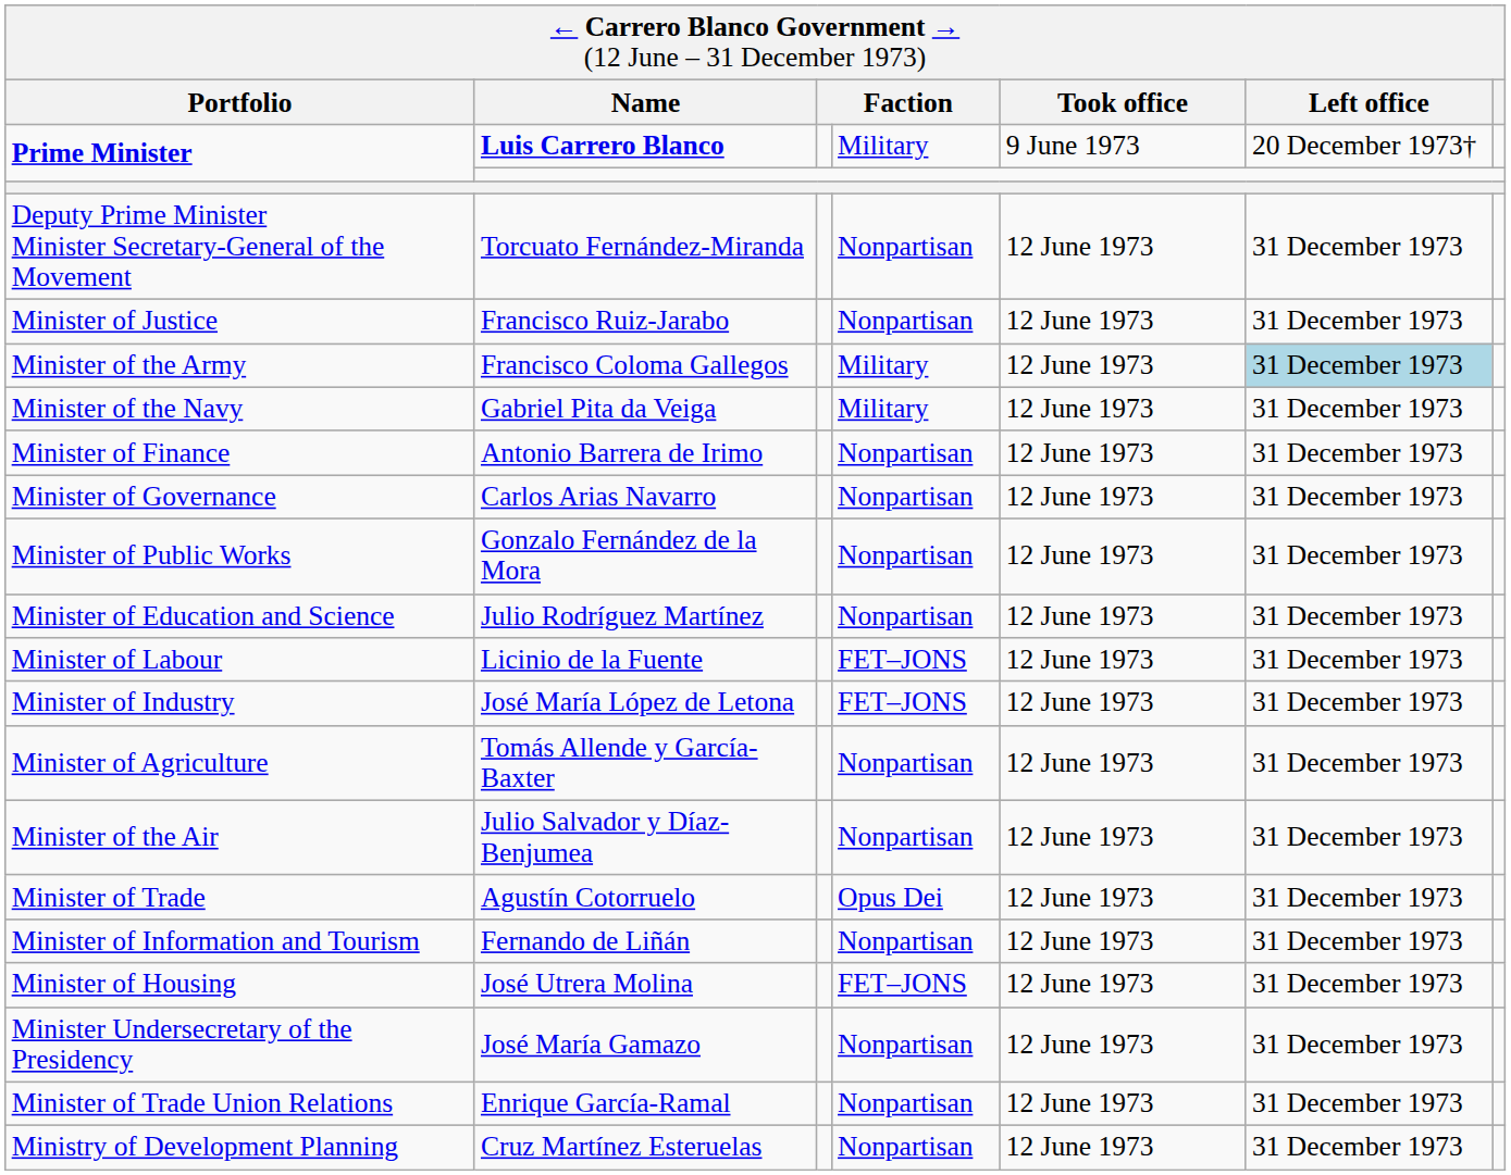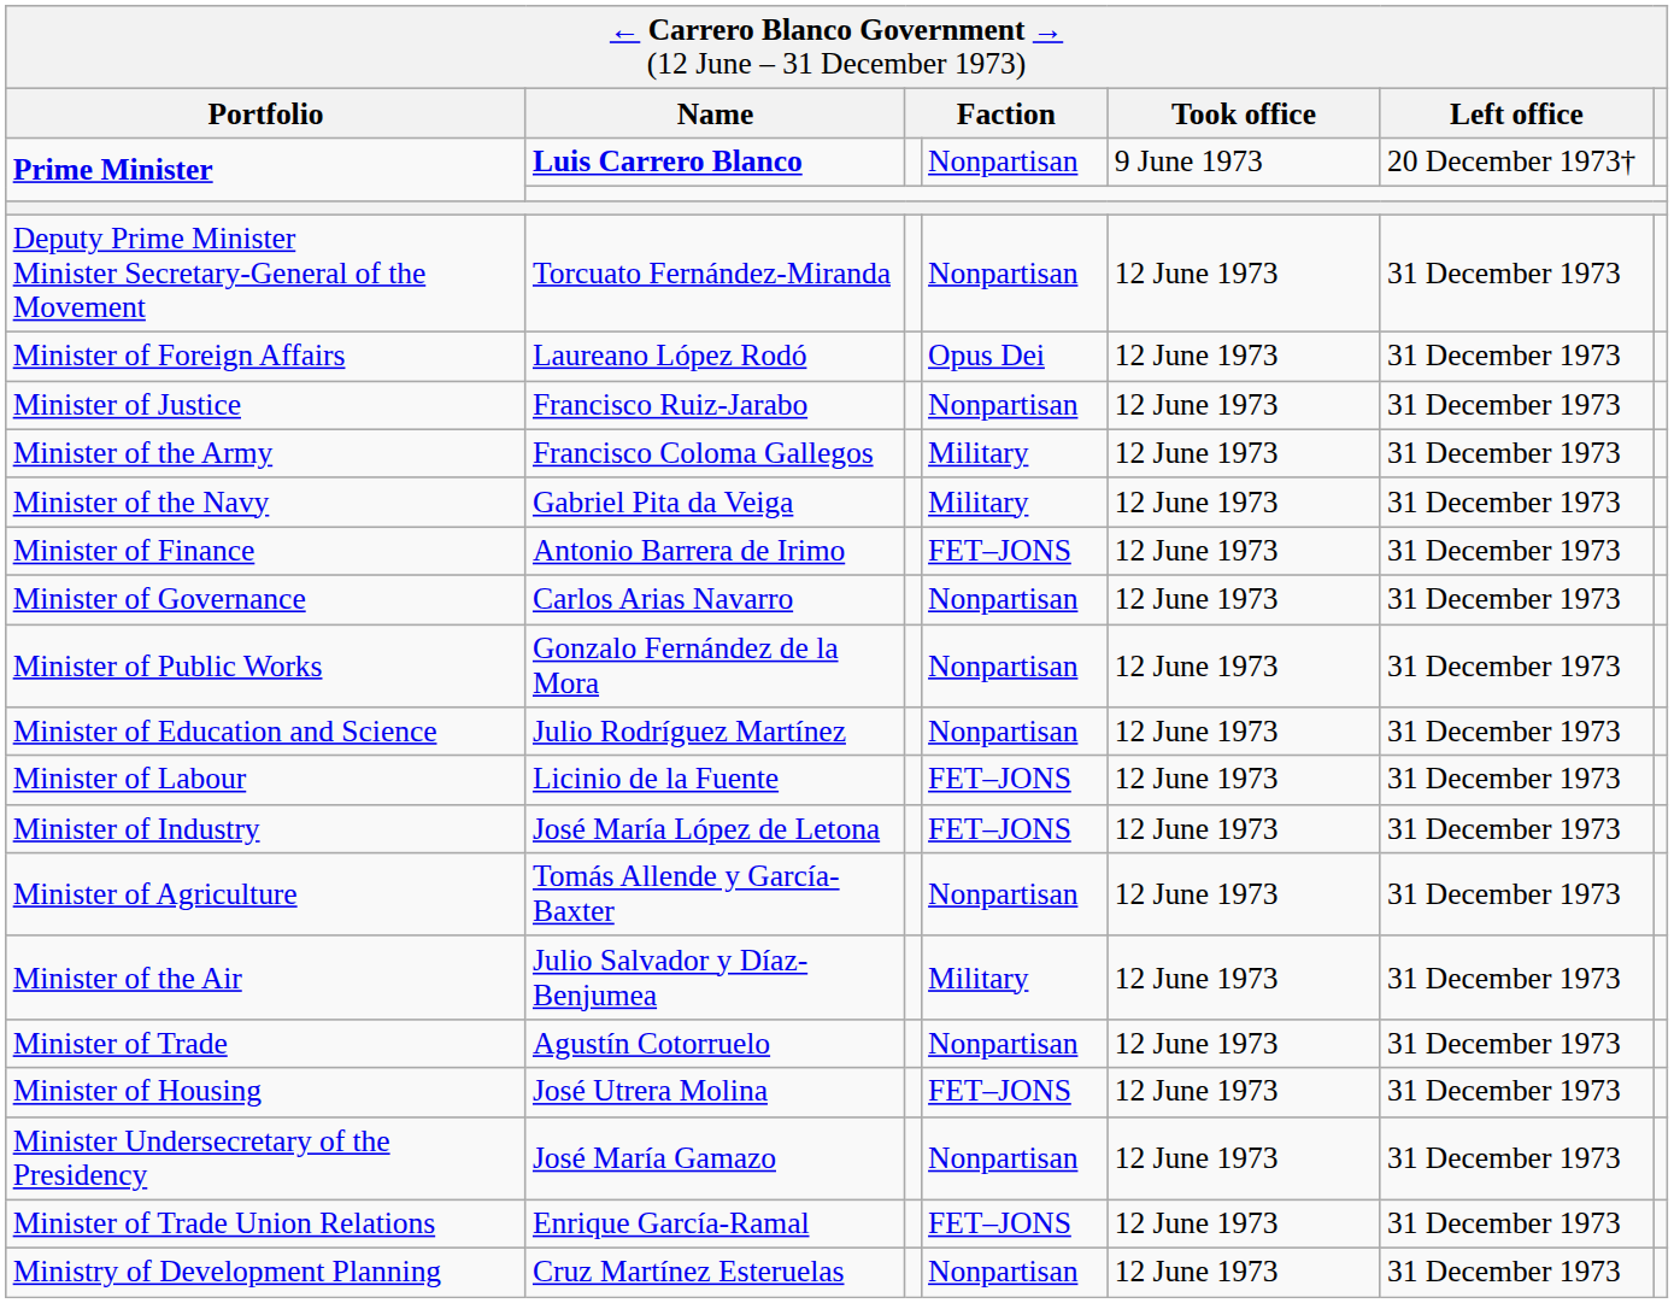Luis Carrero Blanco | column 4: Military -> Nonpartisan
+ row: Minister of Foreign Affairs | Laureano López Rodó | Opus Dei | 12 June 1973 | 31 December 1973
Francisco Coloma Gallegos | column 6: lightblue background -> no background
Antonio Barrera de Irimo | column 4: Nonpartisan -> FET–JONS
Julio Salvador y Díaz-Benjumea | column 4: Nonpartisan -> Military
Agustín Cotorruelo | column 4: Opus Dei -> Nonpartisan
- row: Minister of Information and Tourism | Fernando de Liñán | Nonpartisan | 12 June 1973 | 31 December 1973
Enrique García-Ramal | column 4: Nonpartisan -> FET–JONS
